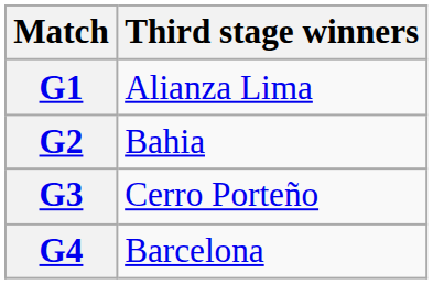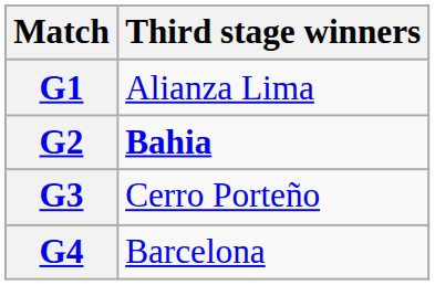G2 | Third stage winners: normal -> bold
